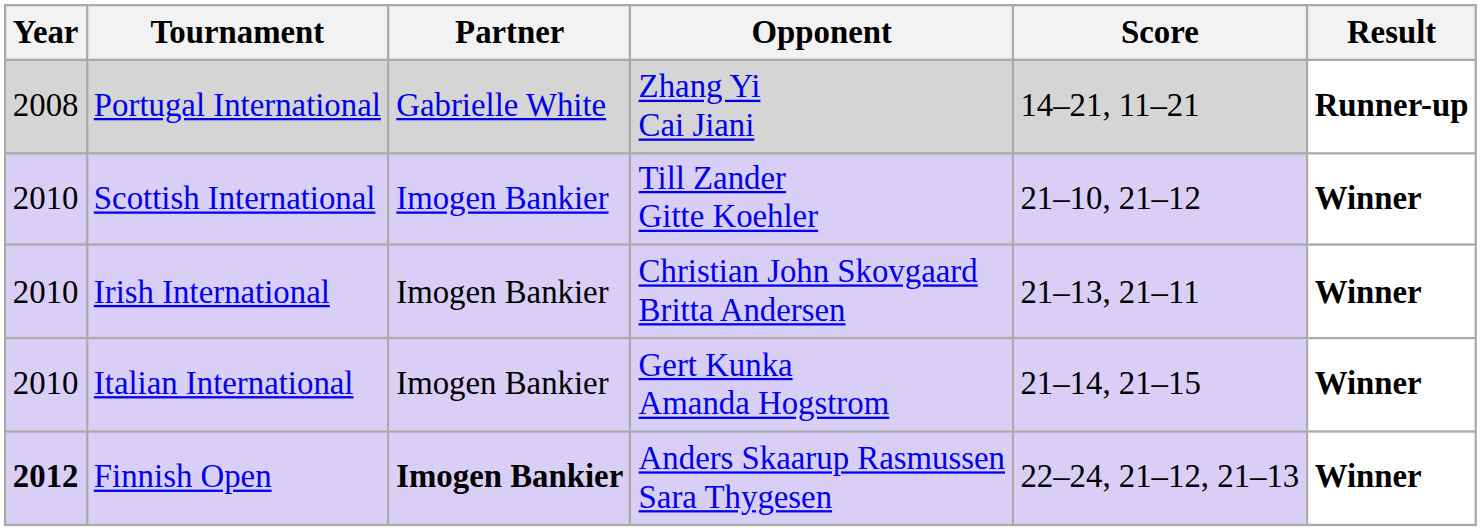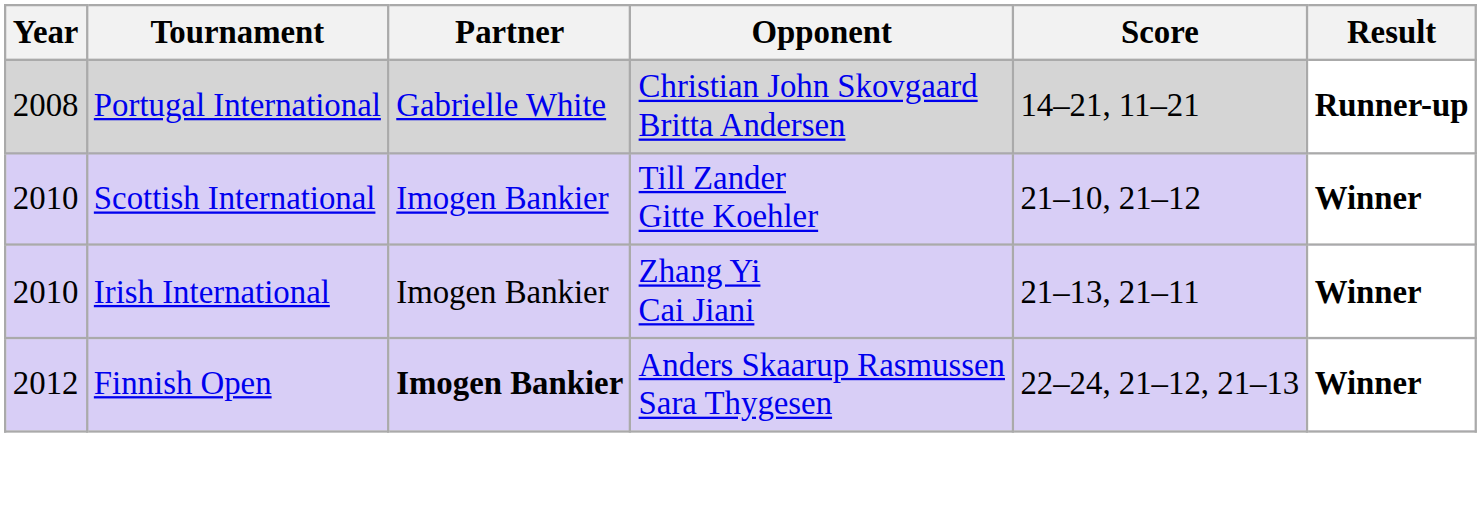Portugal International | Opponent: Zhang Yi Cai Jiani -> Christian John Skovgaard Britta Andersen
Irish International | Opponent: Christian John Skovgaard Britta Andersen -> Zhang Yi Cai Jiani
- row: 2010 | Italian International | Imogen Bankier | Gert Kunka Amanda Hogstrom | 21–14, 21–15 | Winner
Finnish Open | Year: bold -> normal
